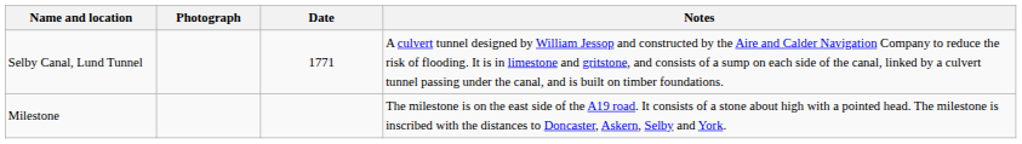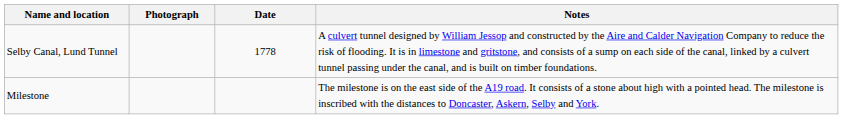Selby Canal, Lund Tunnel | Date: 1771 -> 1778
